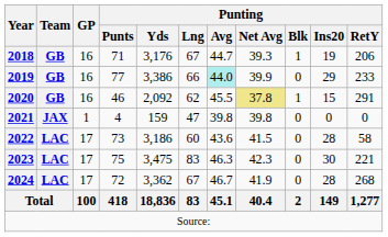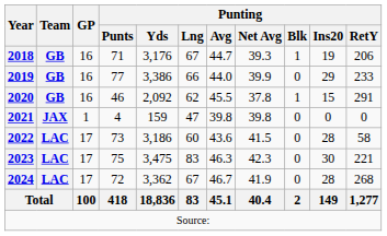2019 | Punting / Avg: paleturquoise background -> no background
2020 | Punting / Net Avg: khaki background -> no background
